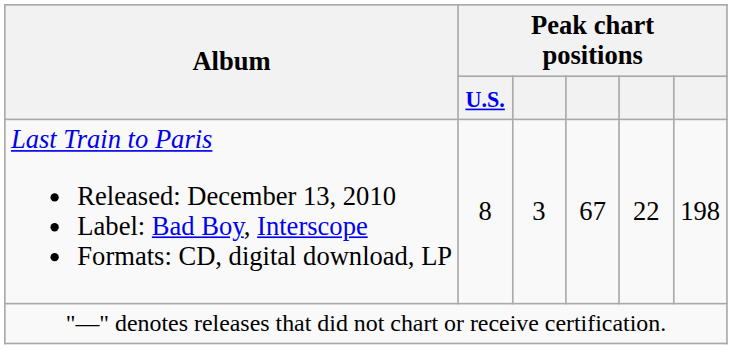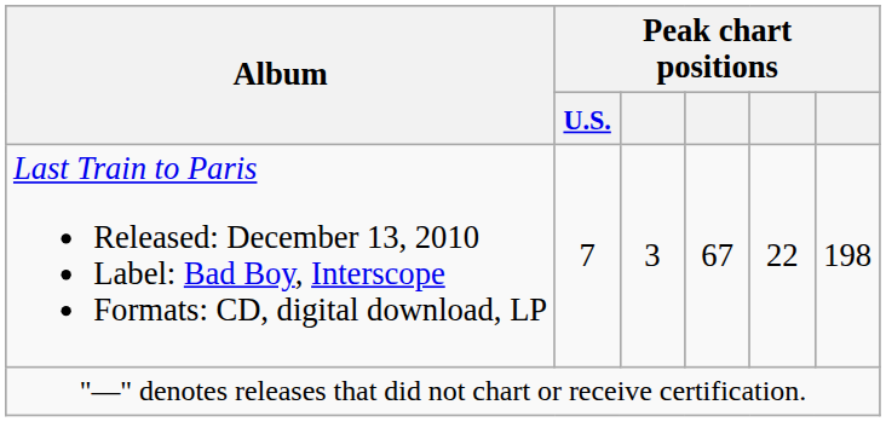row 3 | Peak chart positions / U.S.: 8 -> 7
